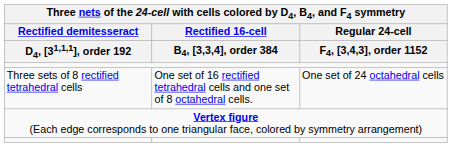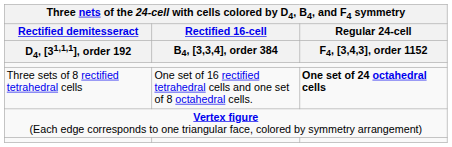Three sets of 8 rectified tetrahedral cells | Regular 24-cell / F4, [3,4,3], order 1152: normal -> bold
